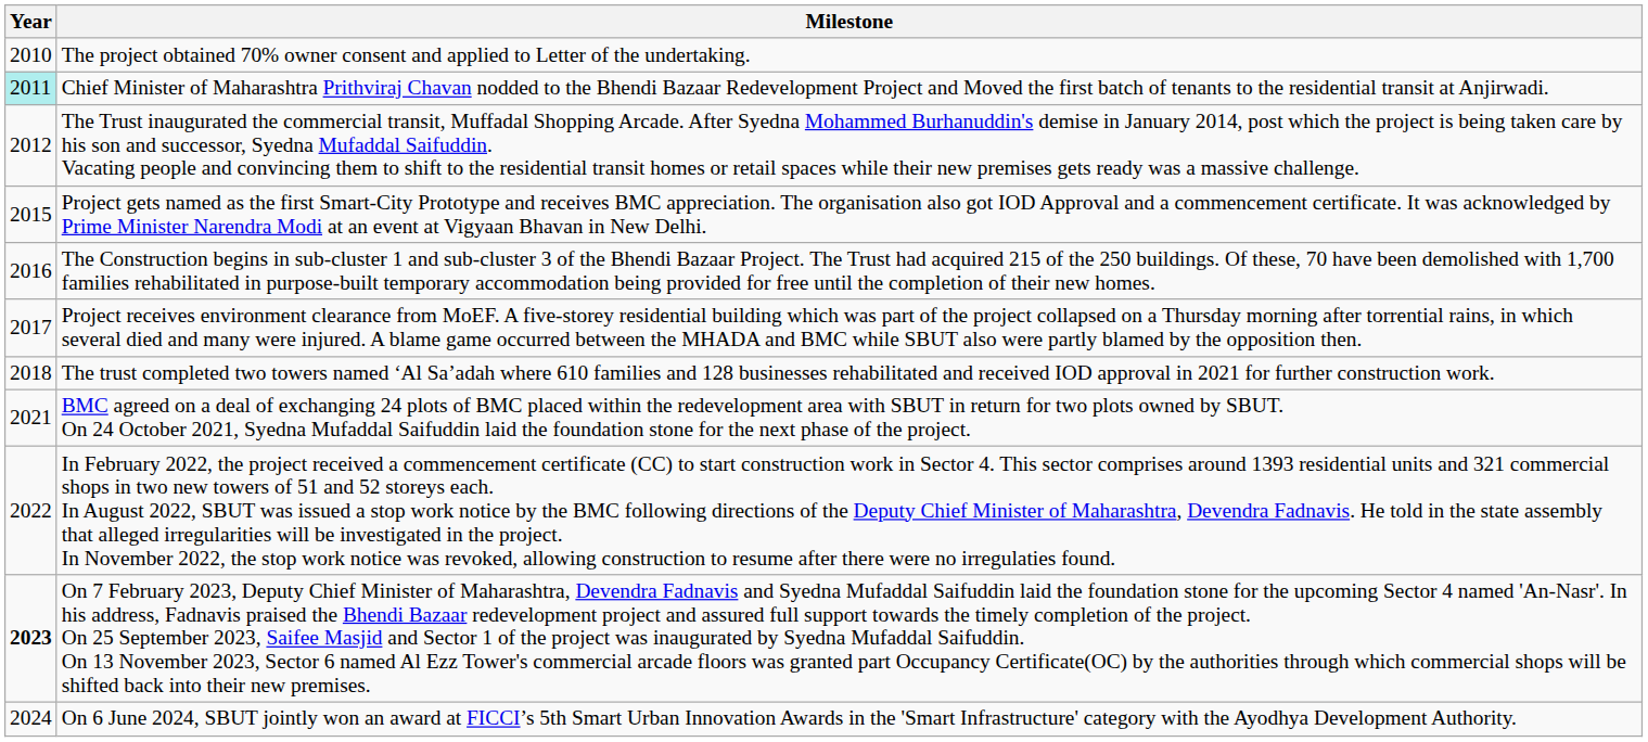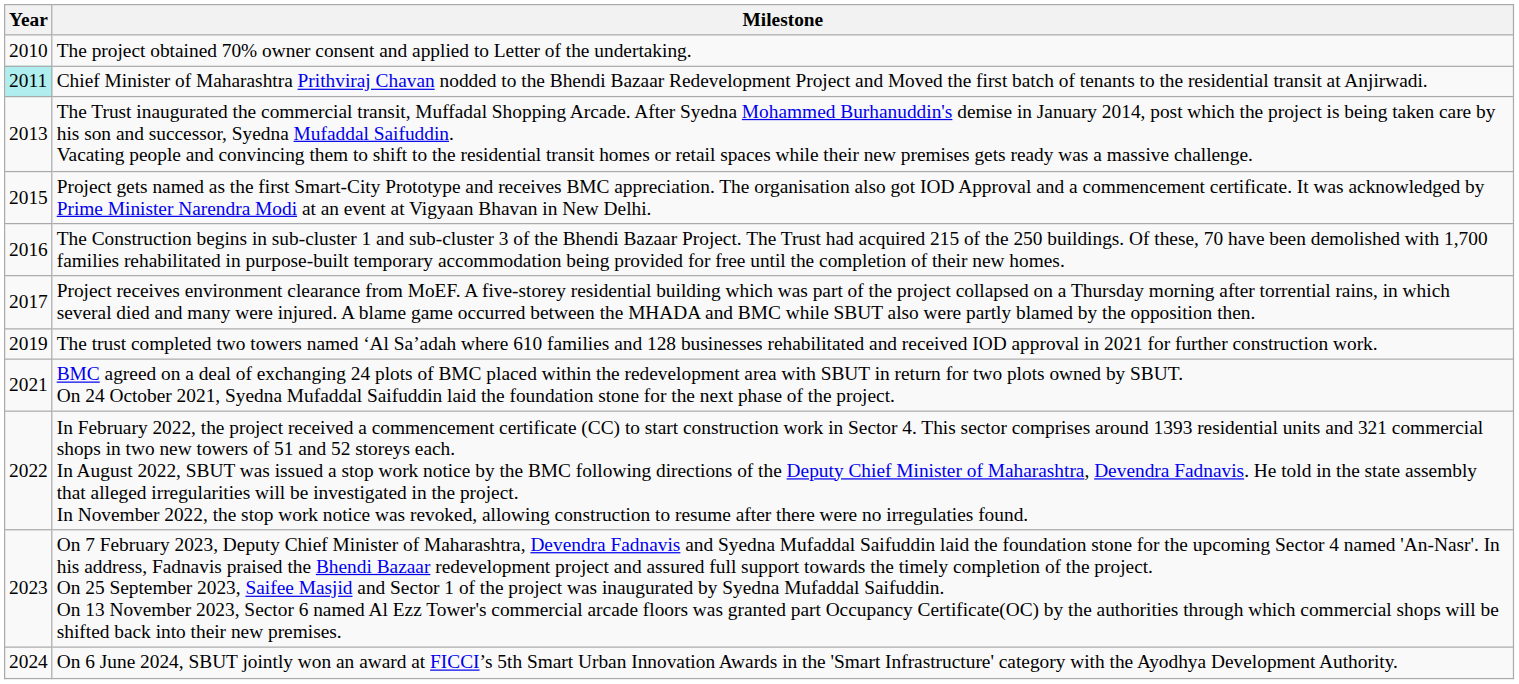row 4 | Year: 2012 -> 2013
row 8 | Year: 2018 -> 2019
row 11 | Year: bold -> normal
